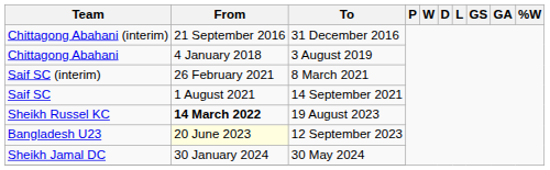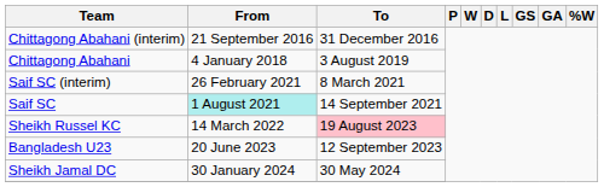Saif SC | From: no background -> paleturquoise background
Sheikh Russel KC | From: bold -> normal
Sheikh Russel KC | To: no background -> pink background
Bangladesh U23 | From: lightyellow background -> no background
